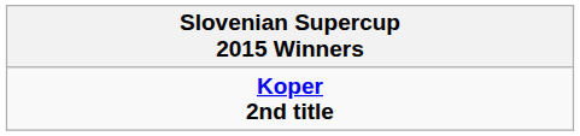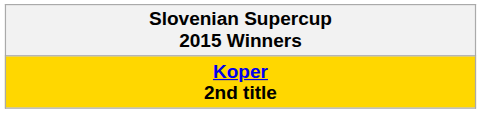row 2 | column 1: no background -> gold background
